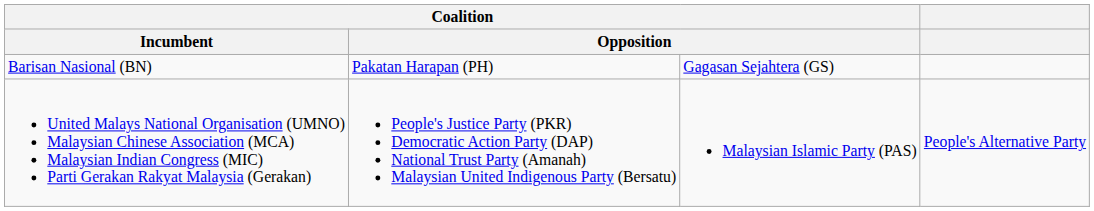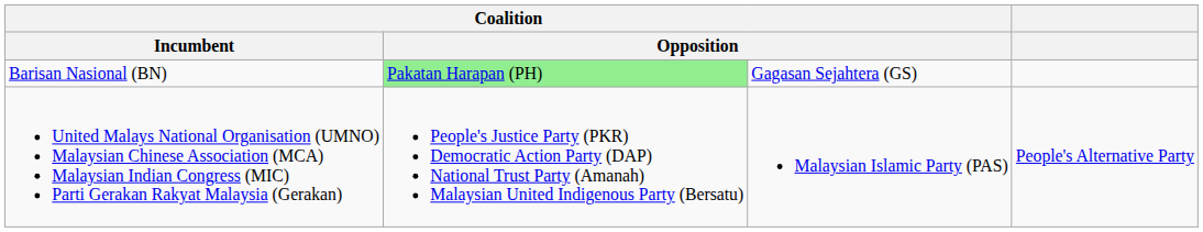Barisan Nasional (BN) | column 2: no background -> lightgreen background
